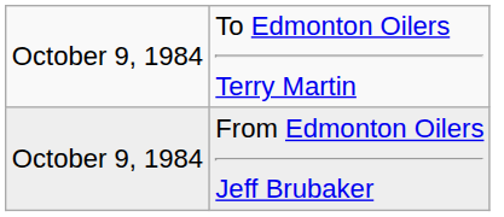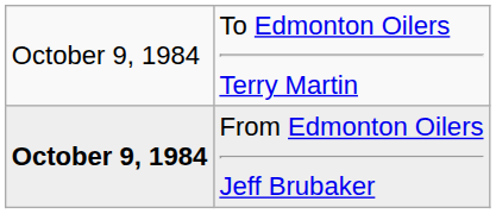row 2 | column 1: normal -> bold
